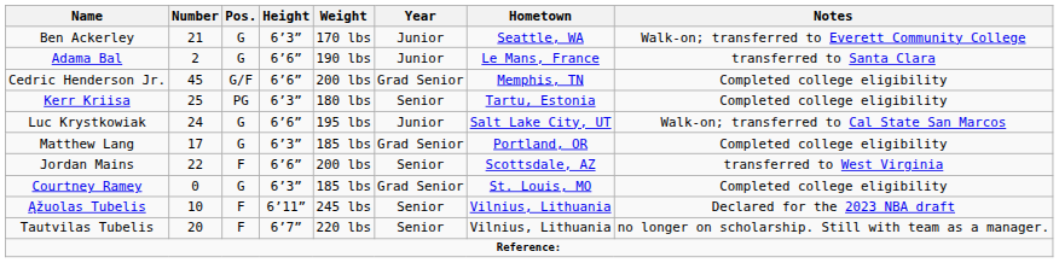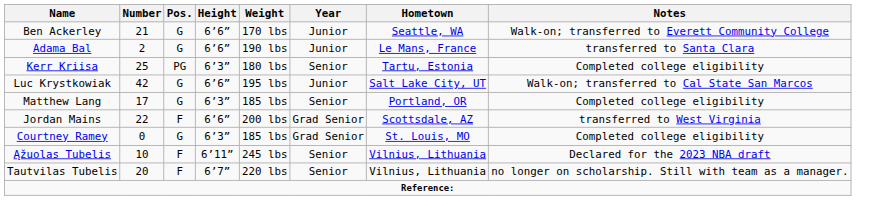Ben Ackerley | Height: 6’3” -> 6’6”
- row: Cedric Henderson Jr. | 45 | G/F | 6’6” | 200 lbs | Grad Senior | Memphis, TN | Completed college eligibility
Luc Krystkowiak | Number: 24 -> 42
Matthew Lang | Year: Grad Senior -> Senior
Jordan Mains | Year: Senior -> Grad Senior
